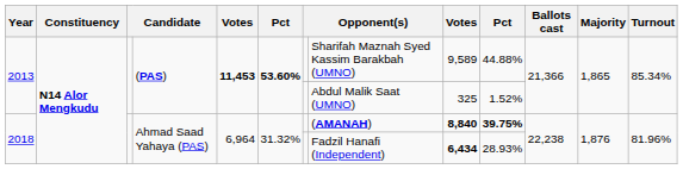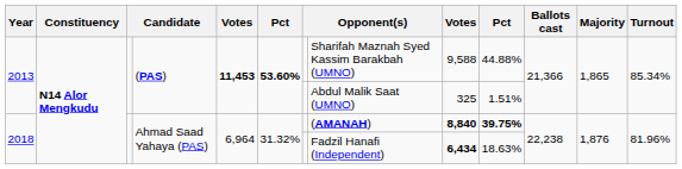row 2 | column 9: 9,589 -> 9,588
row 3 | column 10: 1.52% -> 1.51%
row 5 | column 10: 28.93% -> 18.63%
